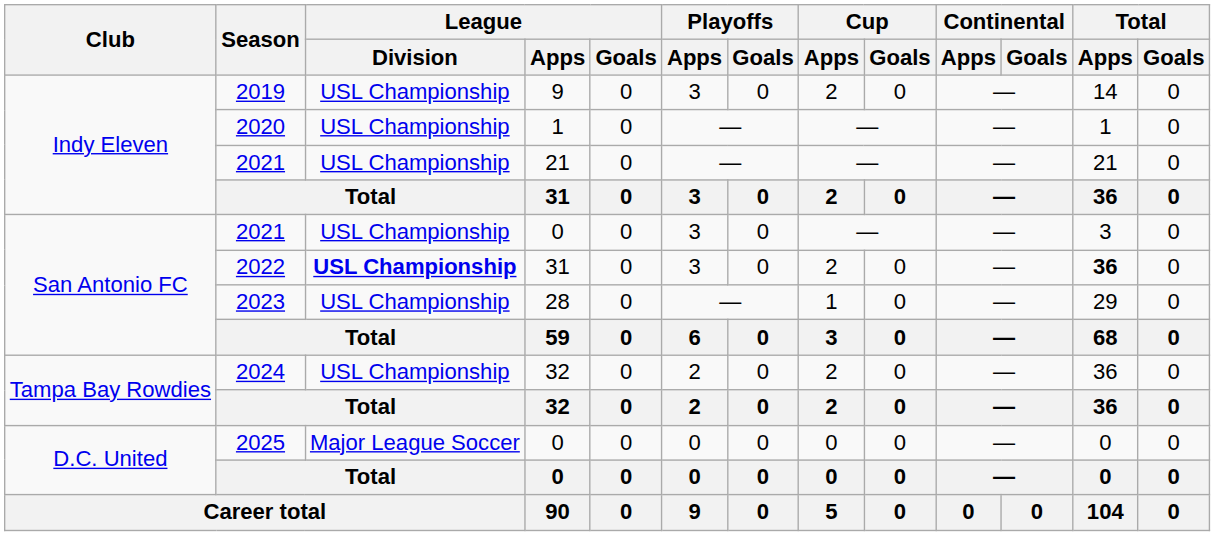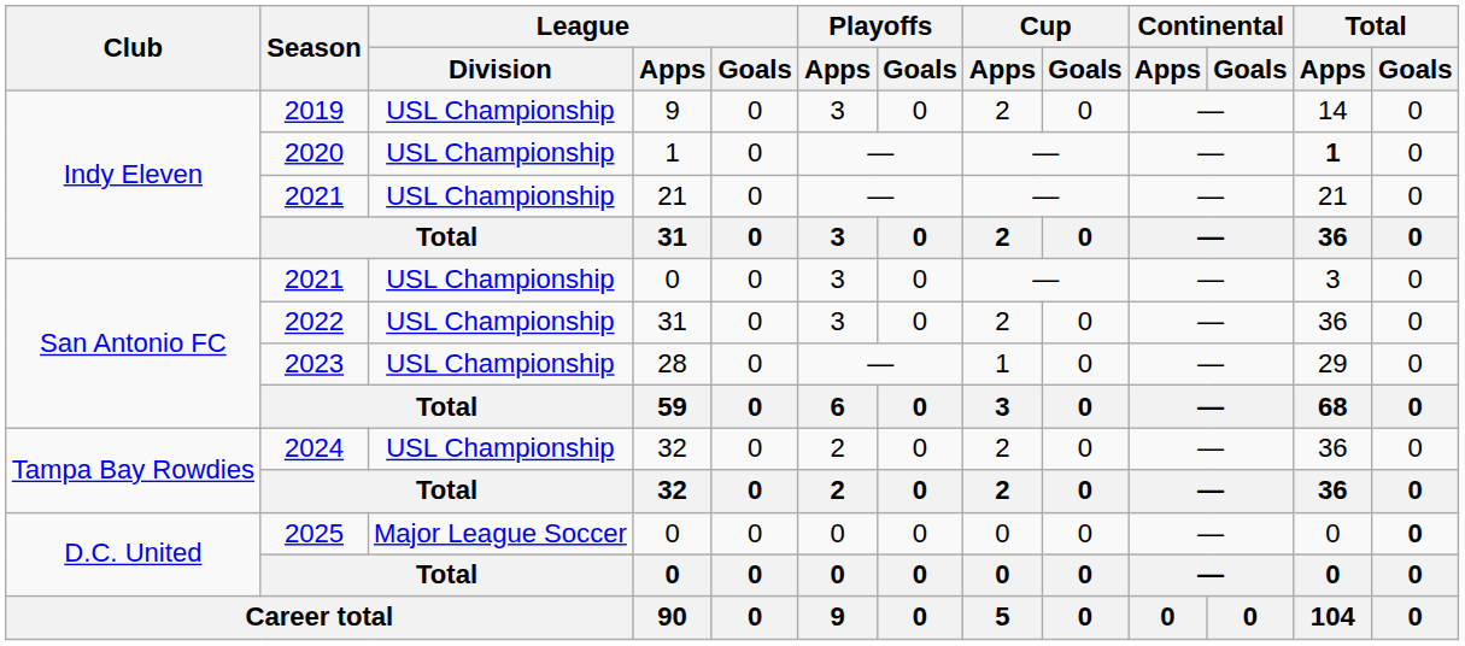2020 | Total / Apps: normal -> bold
2022 | League / Division: bold -> normal
2022 | Total / Apps: bold -> normal
2025 | Total / Goals: normal -> bold
